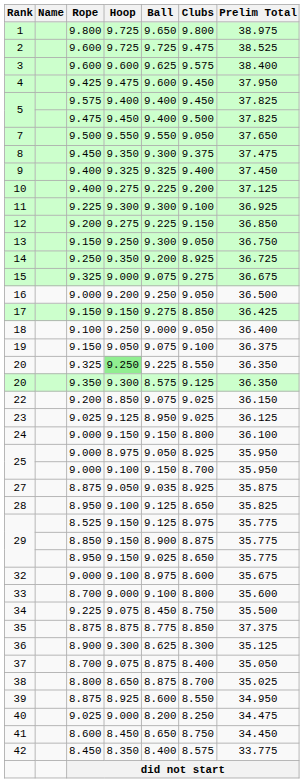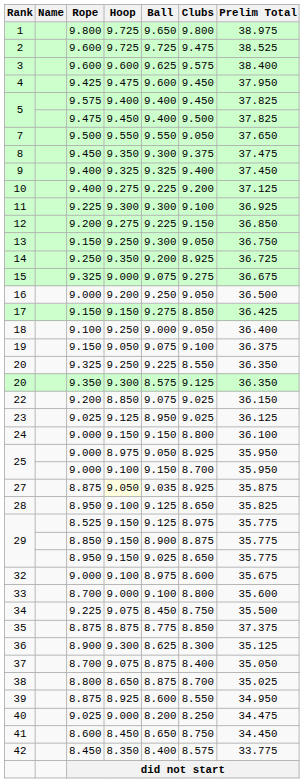20 / 9.325 | Hoop: lightgreen background -> no background
27 | Hoop: no background -> lightyellow background
